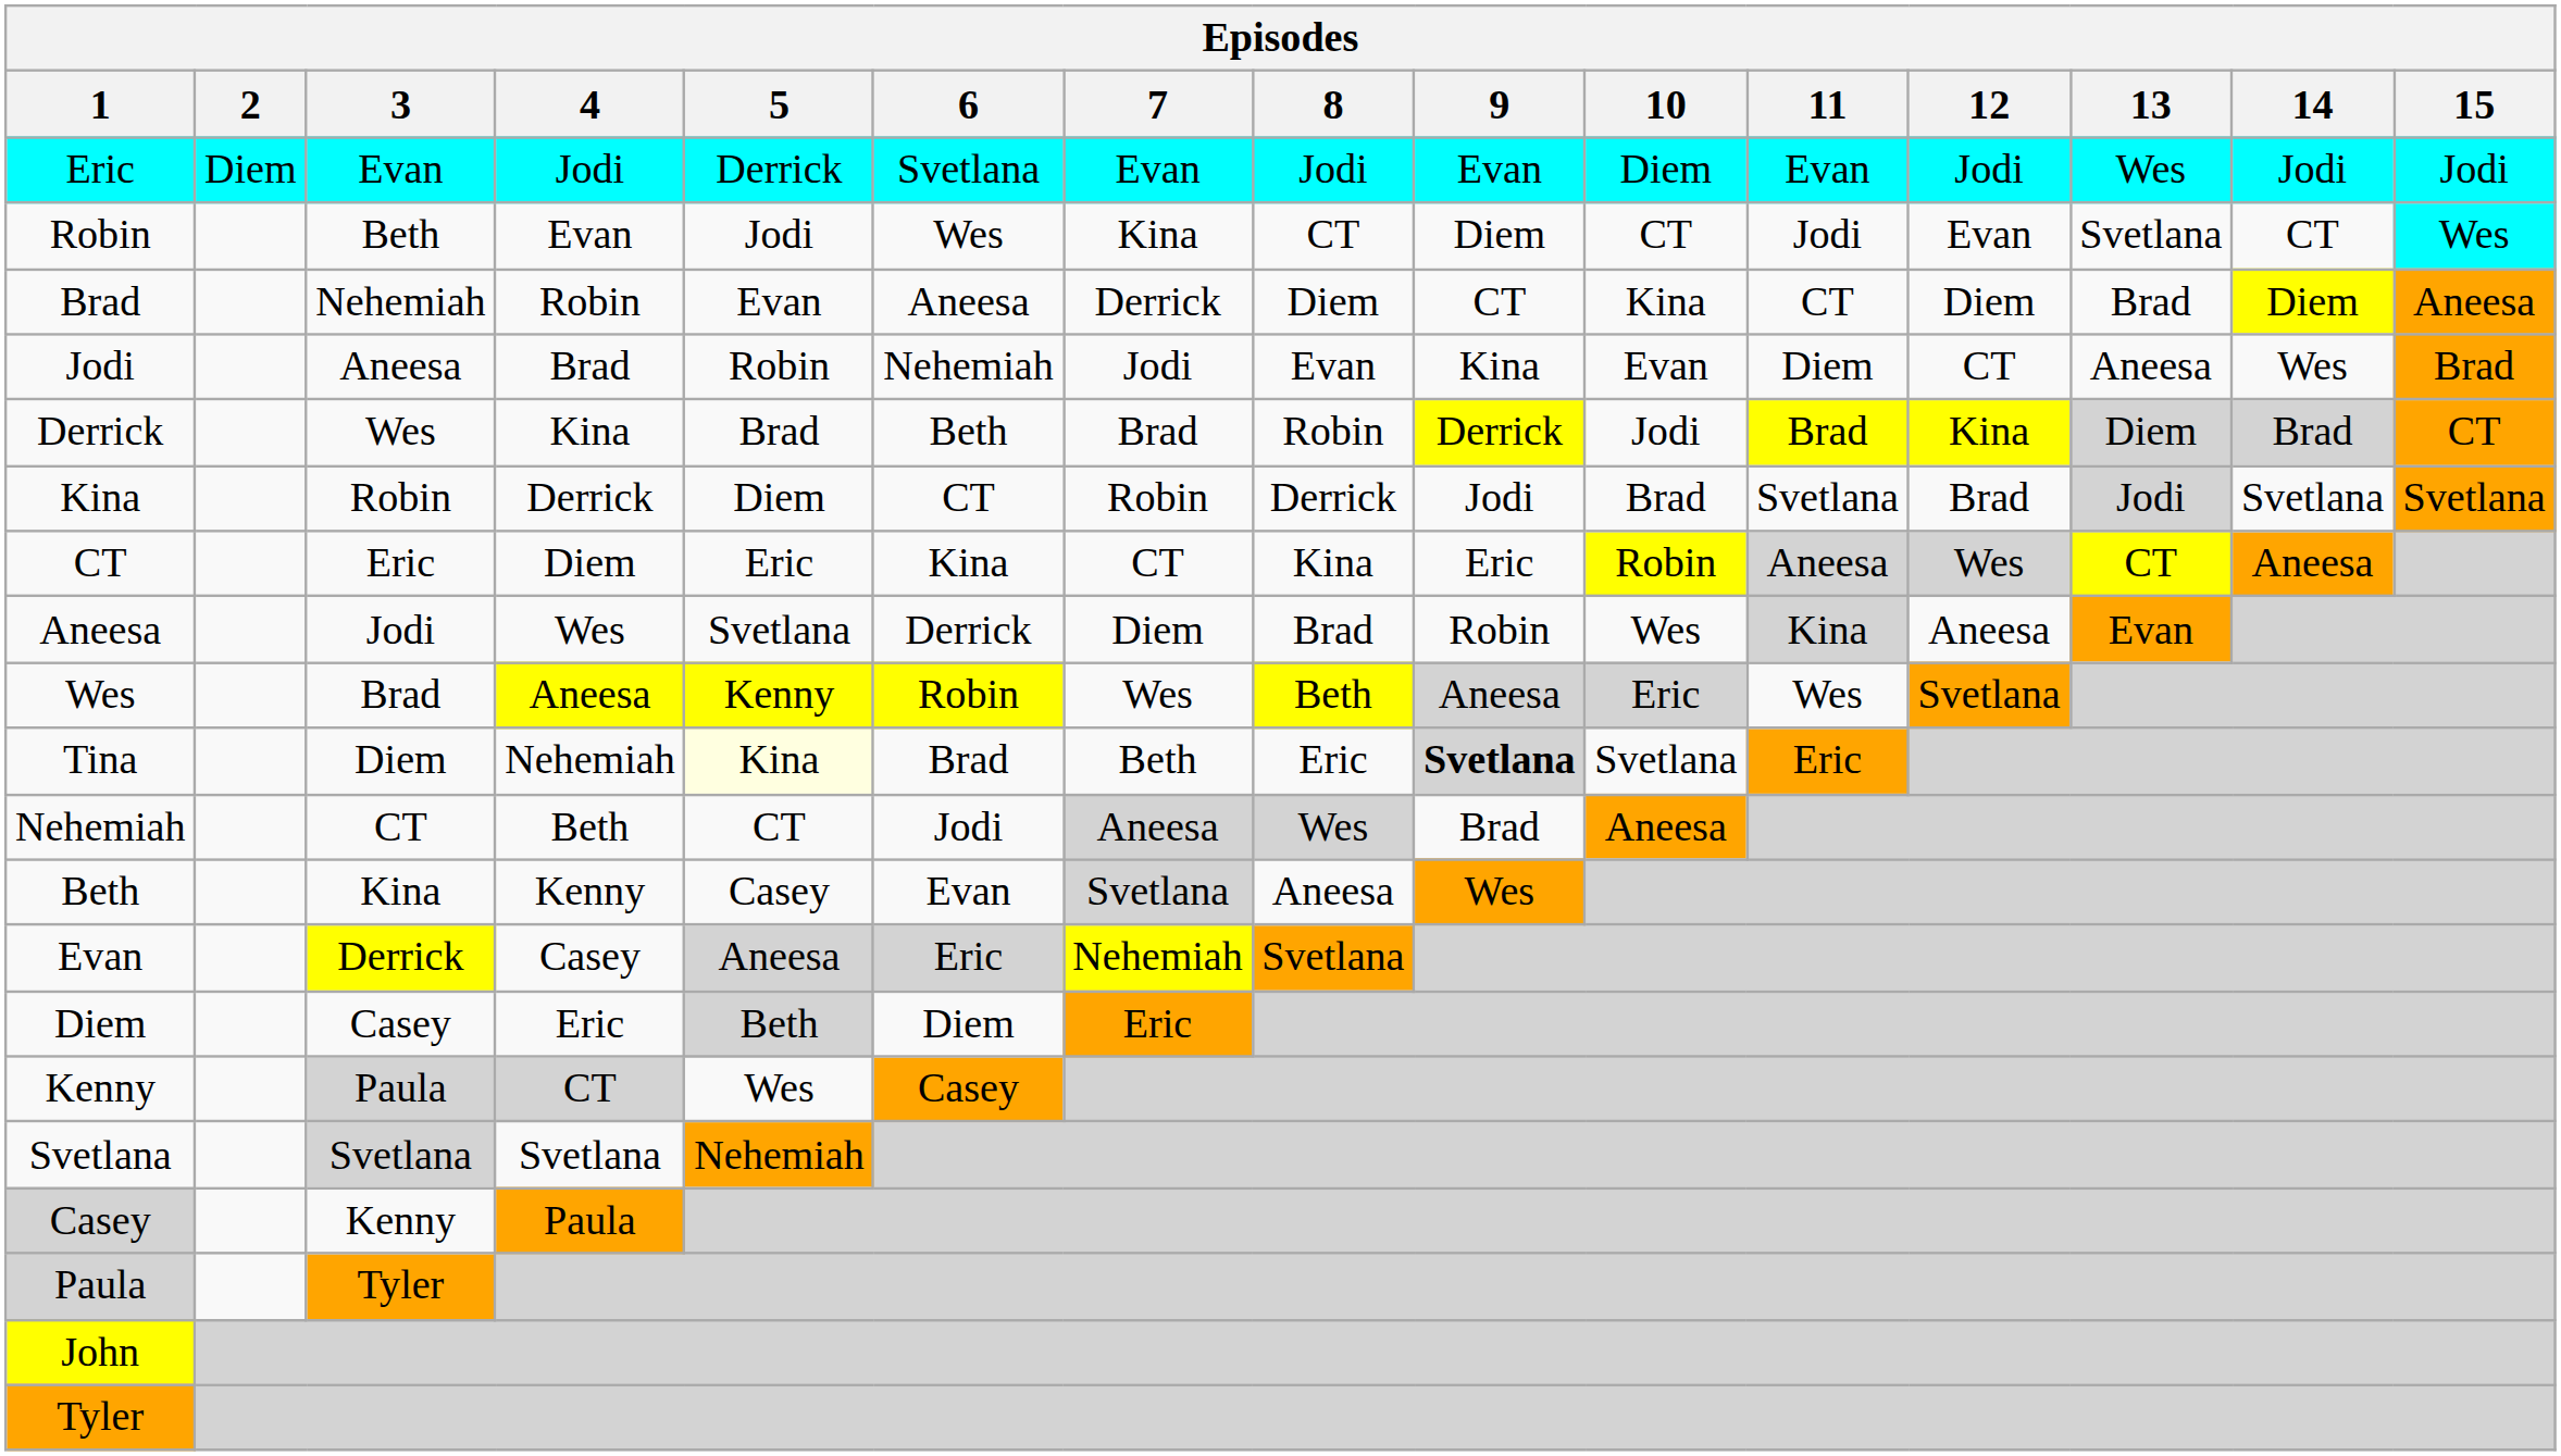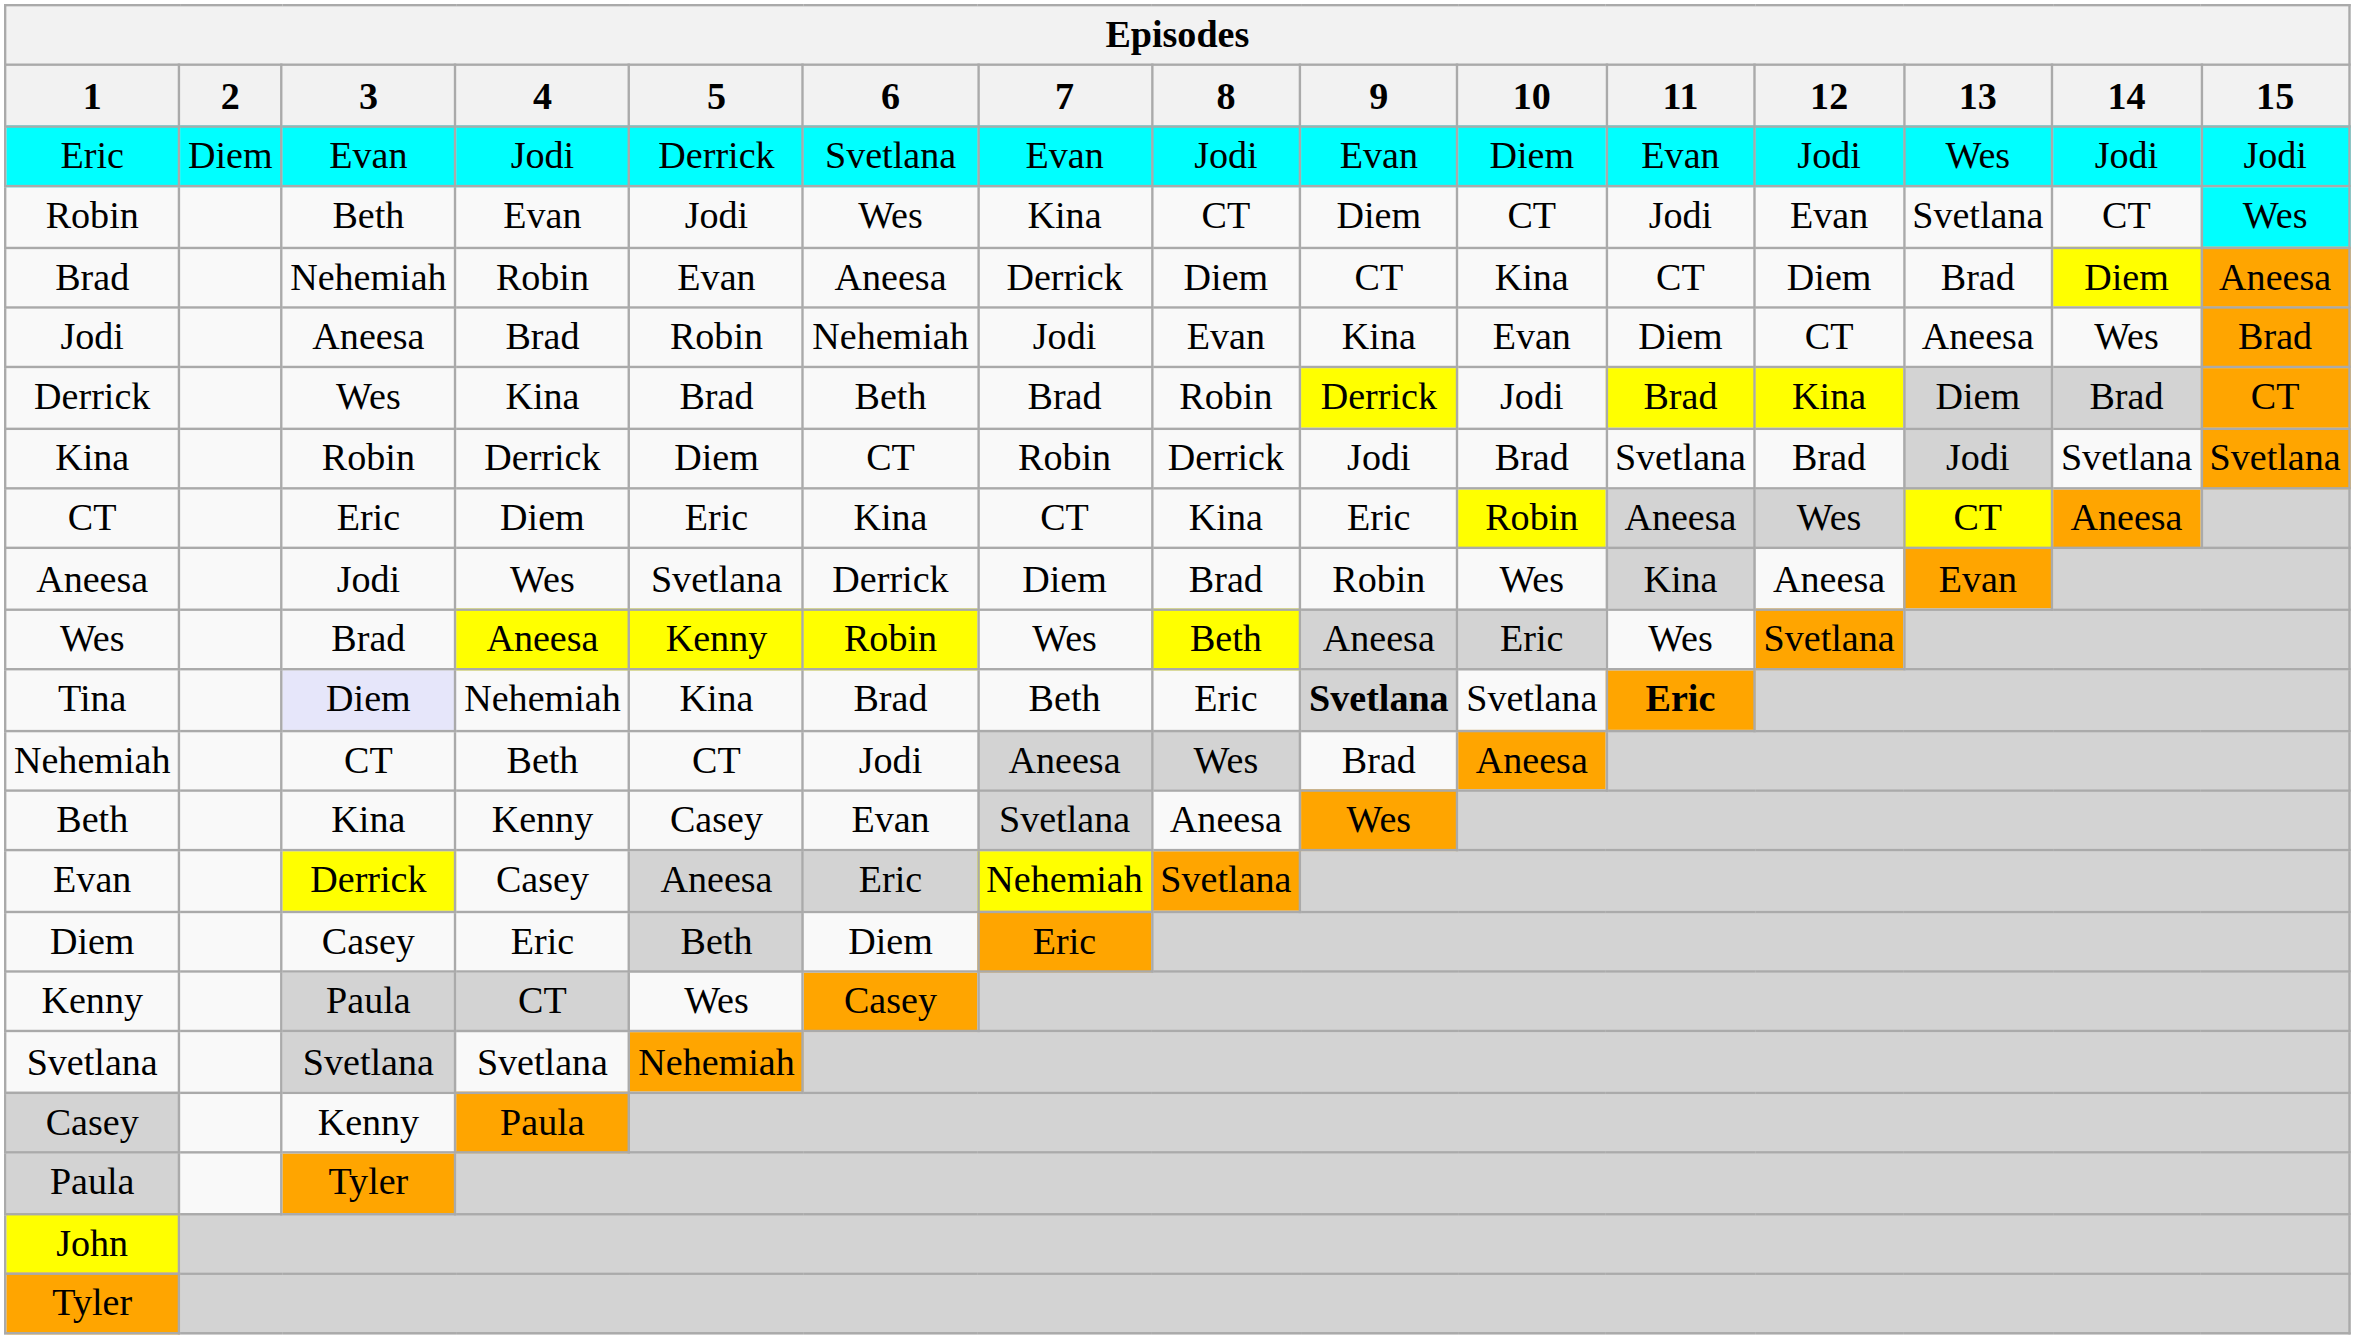Tina | 3: no background -> lavender background
Tina | 5: lightyellow background -> no background
Tina | 11: normal -> bold
